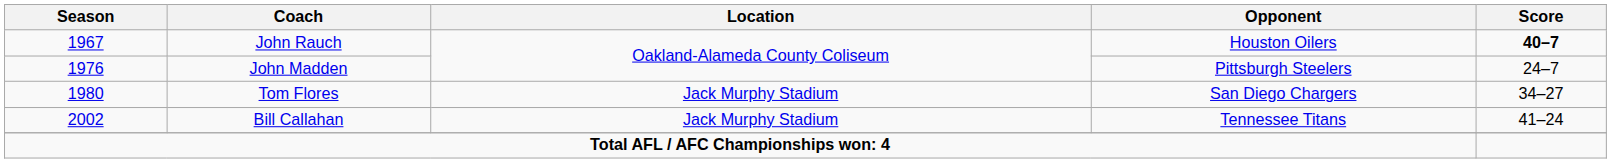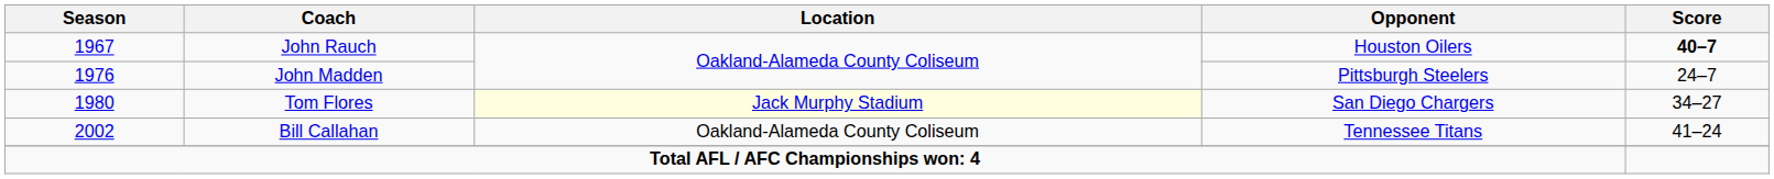Tom Flores | Location: no background -> lightyellow background
Bill Callahan | Location: Jack Murphy Stadium -> Oakland-Alameda County Coliseum
